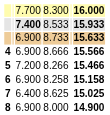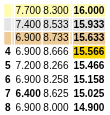8.533 | column 2: bold -> normal
8.666 | column 4: no background -> gold background
8.625 | column 2: normal -> bold
